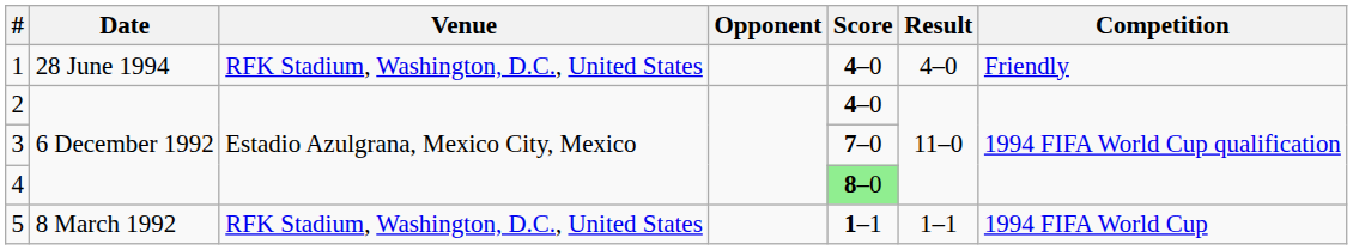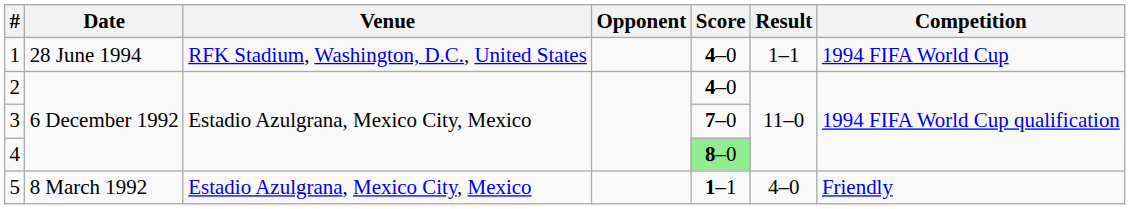1 | Result: 4–0 -> 1–1
1 | Competition: Friendly -> 1994 FIFA World Cup
5 | Venue: RFK Stadium, Washington, D.C., United States -> Estadio Azulgrana, Mexico City, Mexico
5 | Result: 1–1 -> 4–0
5 | Competition: 1994 FIFA World Cup -> Friendly
